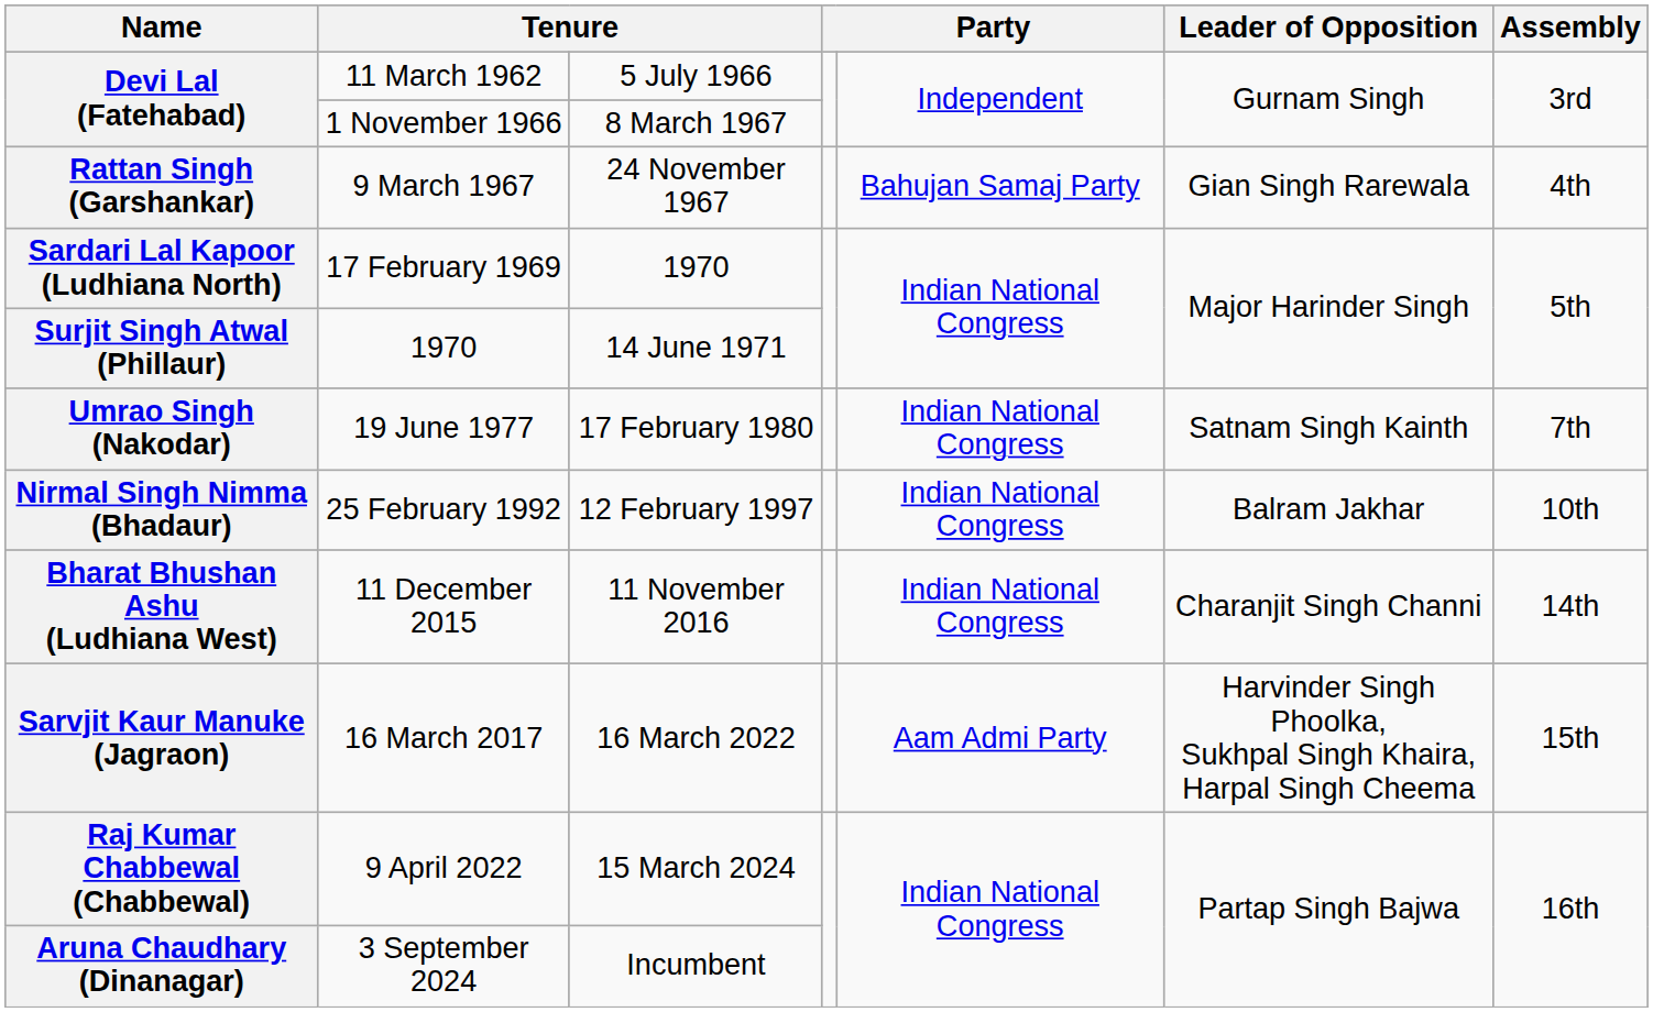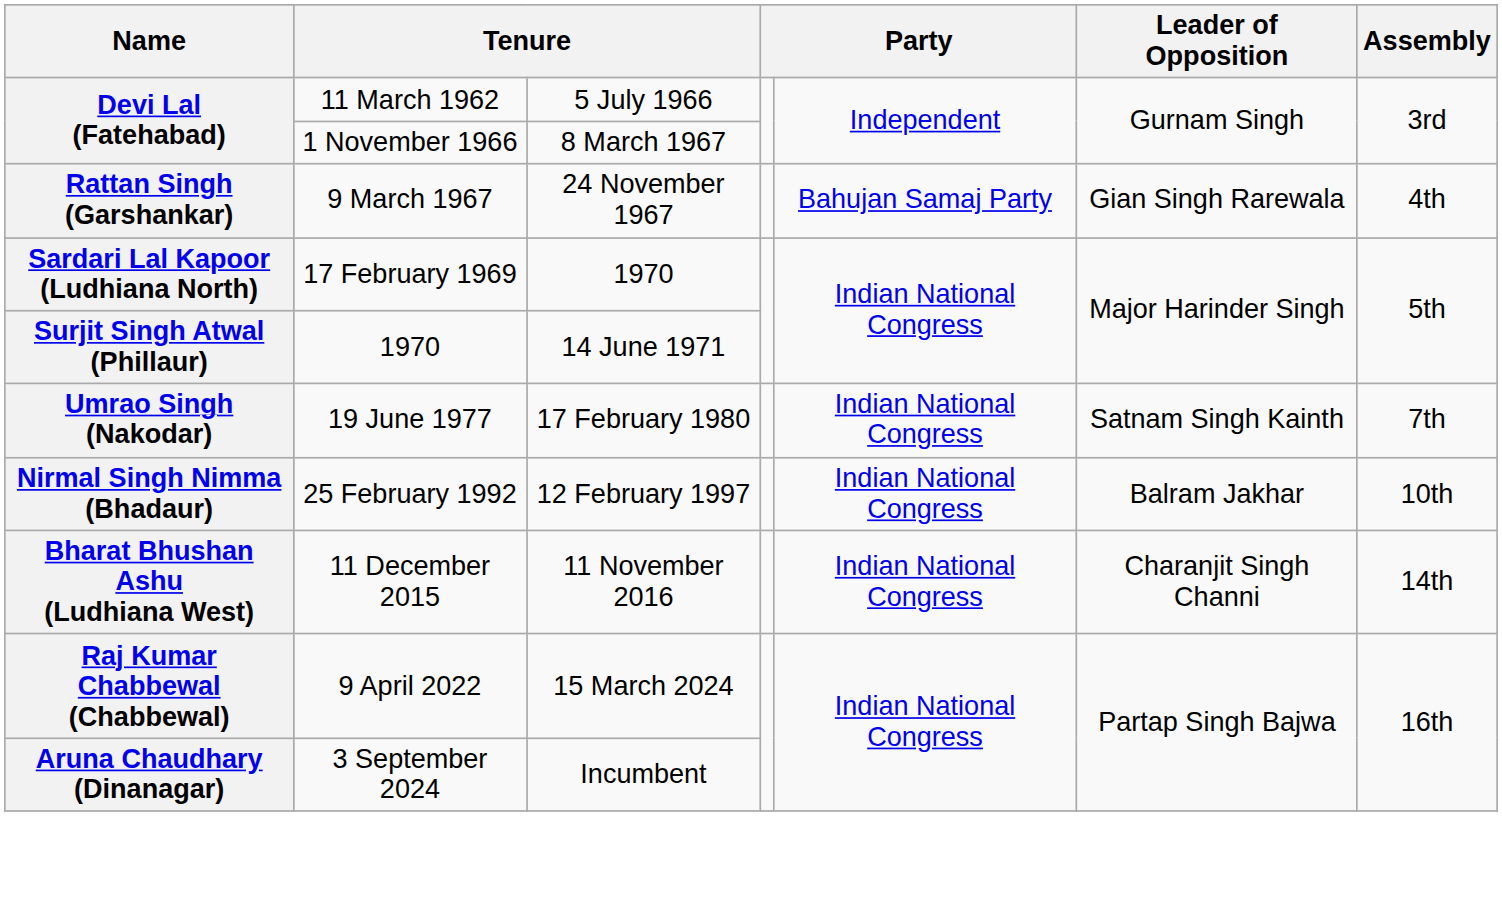- row: Sarvjit Kaur Manuke (Jagraon) | 16 March 2017 | 16 March 2022 | Aam Admi Party | Harvinder Singh Phoolka, Sukhpal Singh Khaira, Harpal Singh Cheema | 15th
